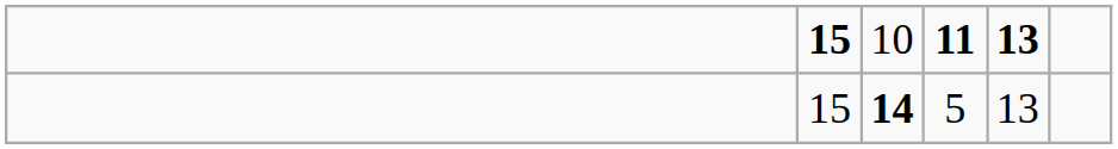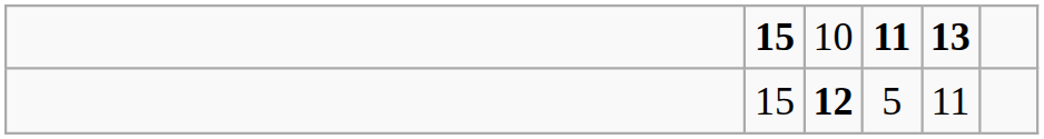row 2 | column 3: 14 -> 12
row 2 | column 5: 13 -> 11
